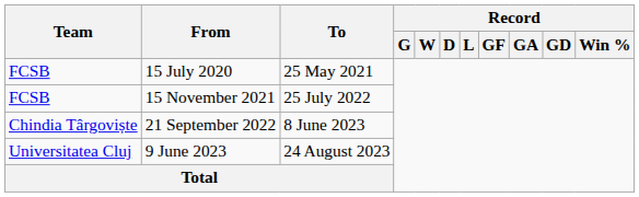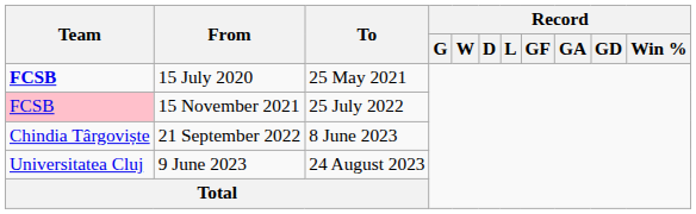15 July 2020 | Team: normal -> bold
15 November 2021 | Team: no background -> pink background
